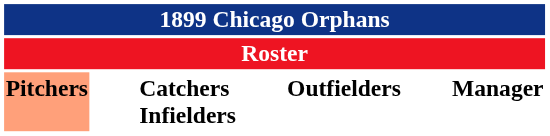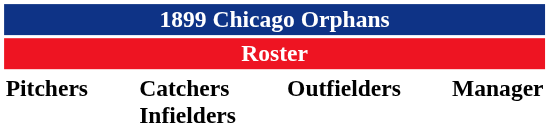Pitchers | column 1: lightsalmon background -> no background
